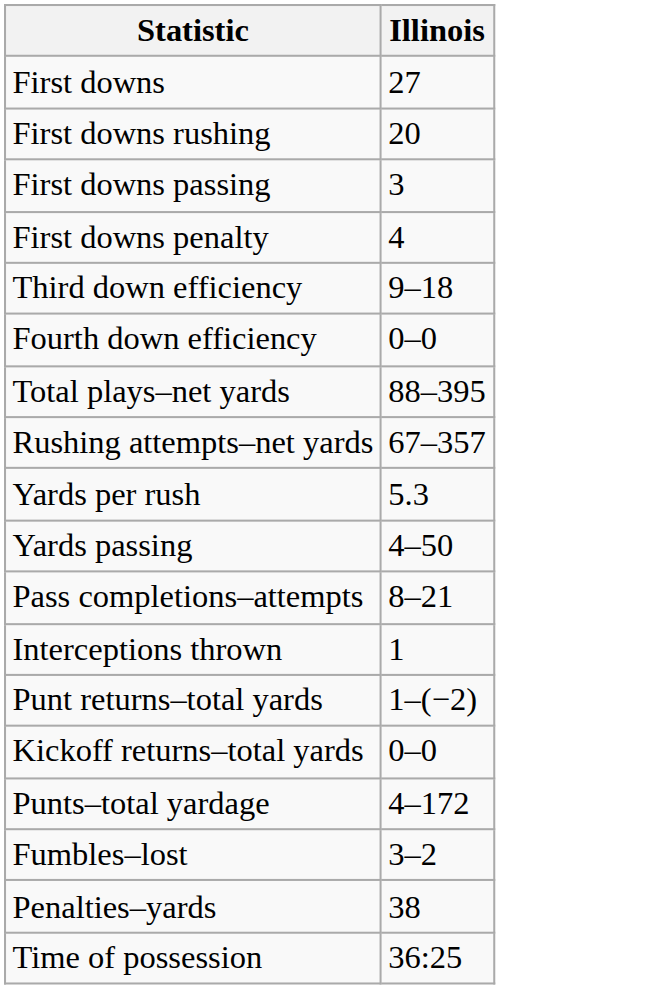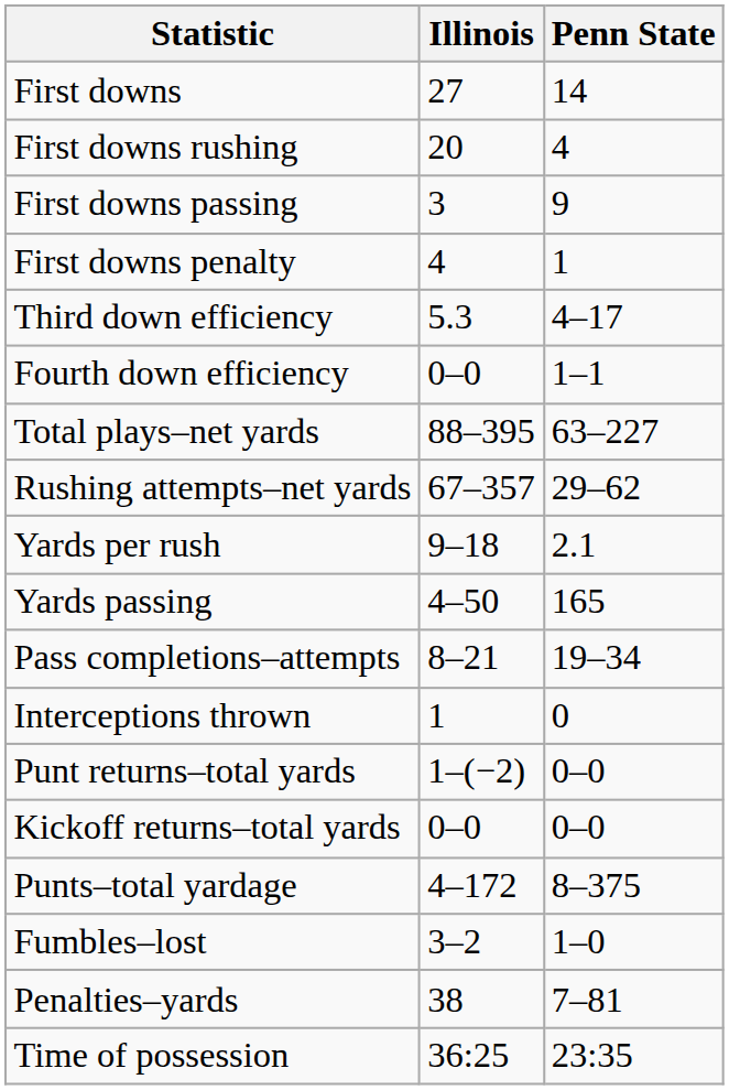+ column: Penn State | 14 | 4 | 9 | 1 | 4–17 | 1–1 | 63–227 | 29–62 | 2.1 | 165 | 19–34 | 0 | 0–0 | 0–0 | 8–375 | 1–0 | 7–81 | 23:35
Third down efficiency | Illinois: 9–18 -> 5.3
Yards per rush | Illinois: 5.3 -> 9–18
